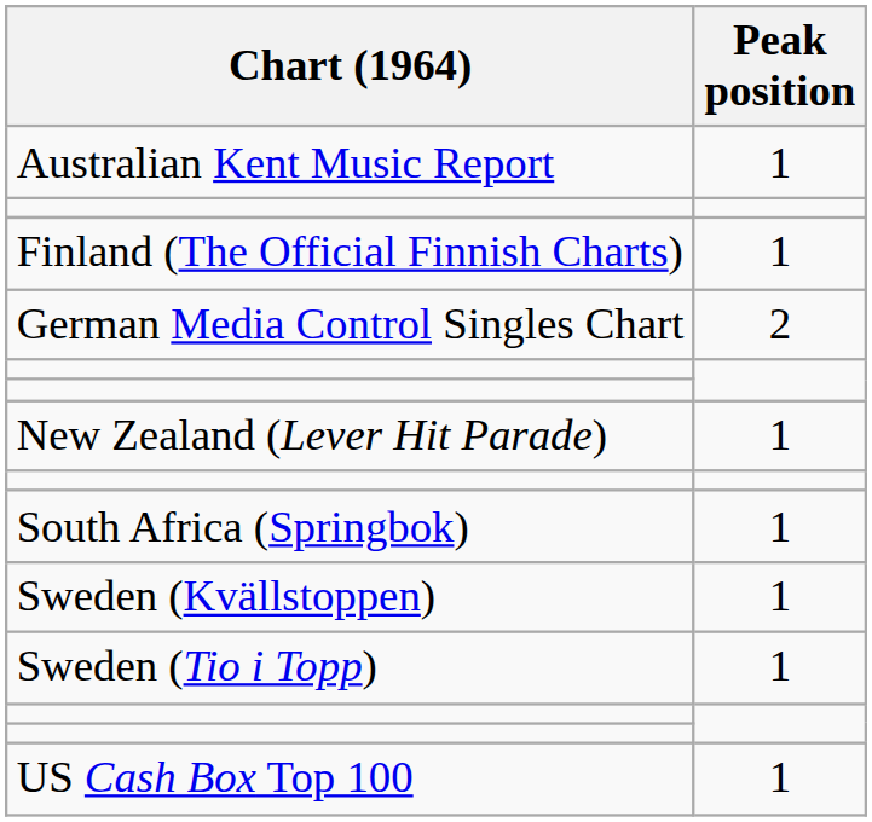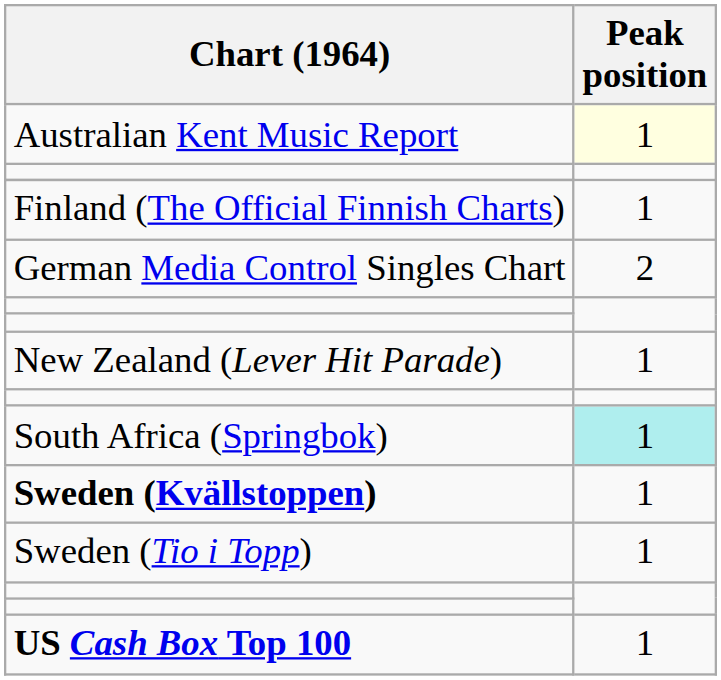row 2 | Peak position: no background -> lightyellow background
row 10 | Peak position: no background -> paleturquoise background
row 11 | Chart (1964): normal -> bold
row 15 | Chart (1964): normal -> bold
